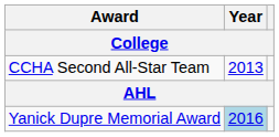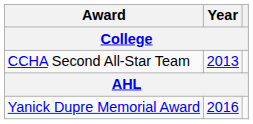Yanick Dupre Memorial Award | Year: lightblue background -> no background
